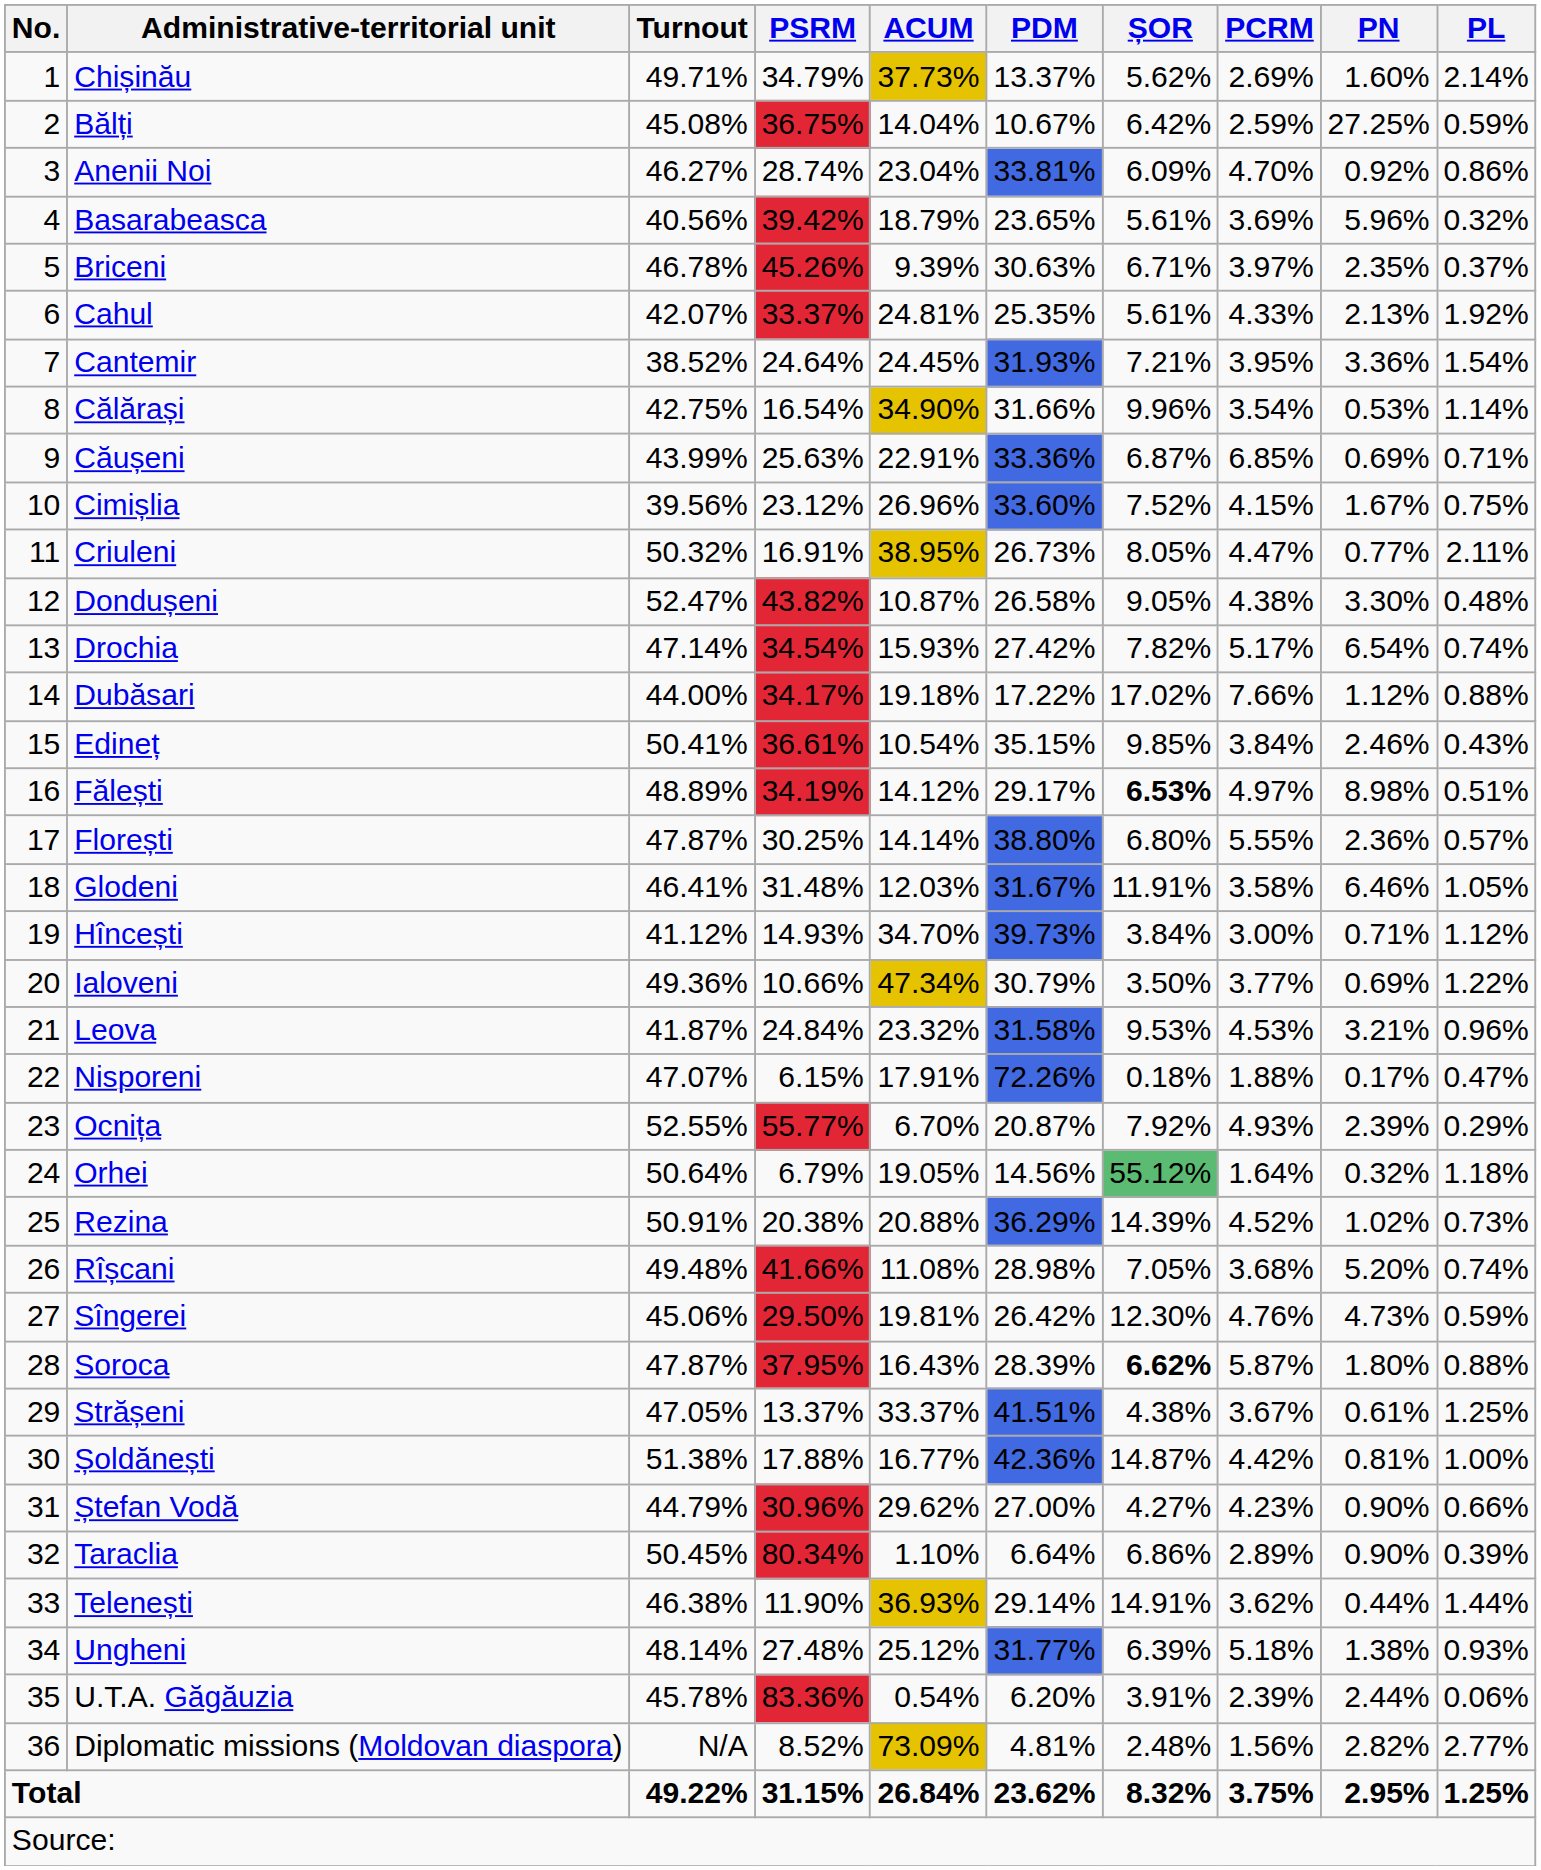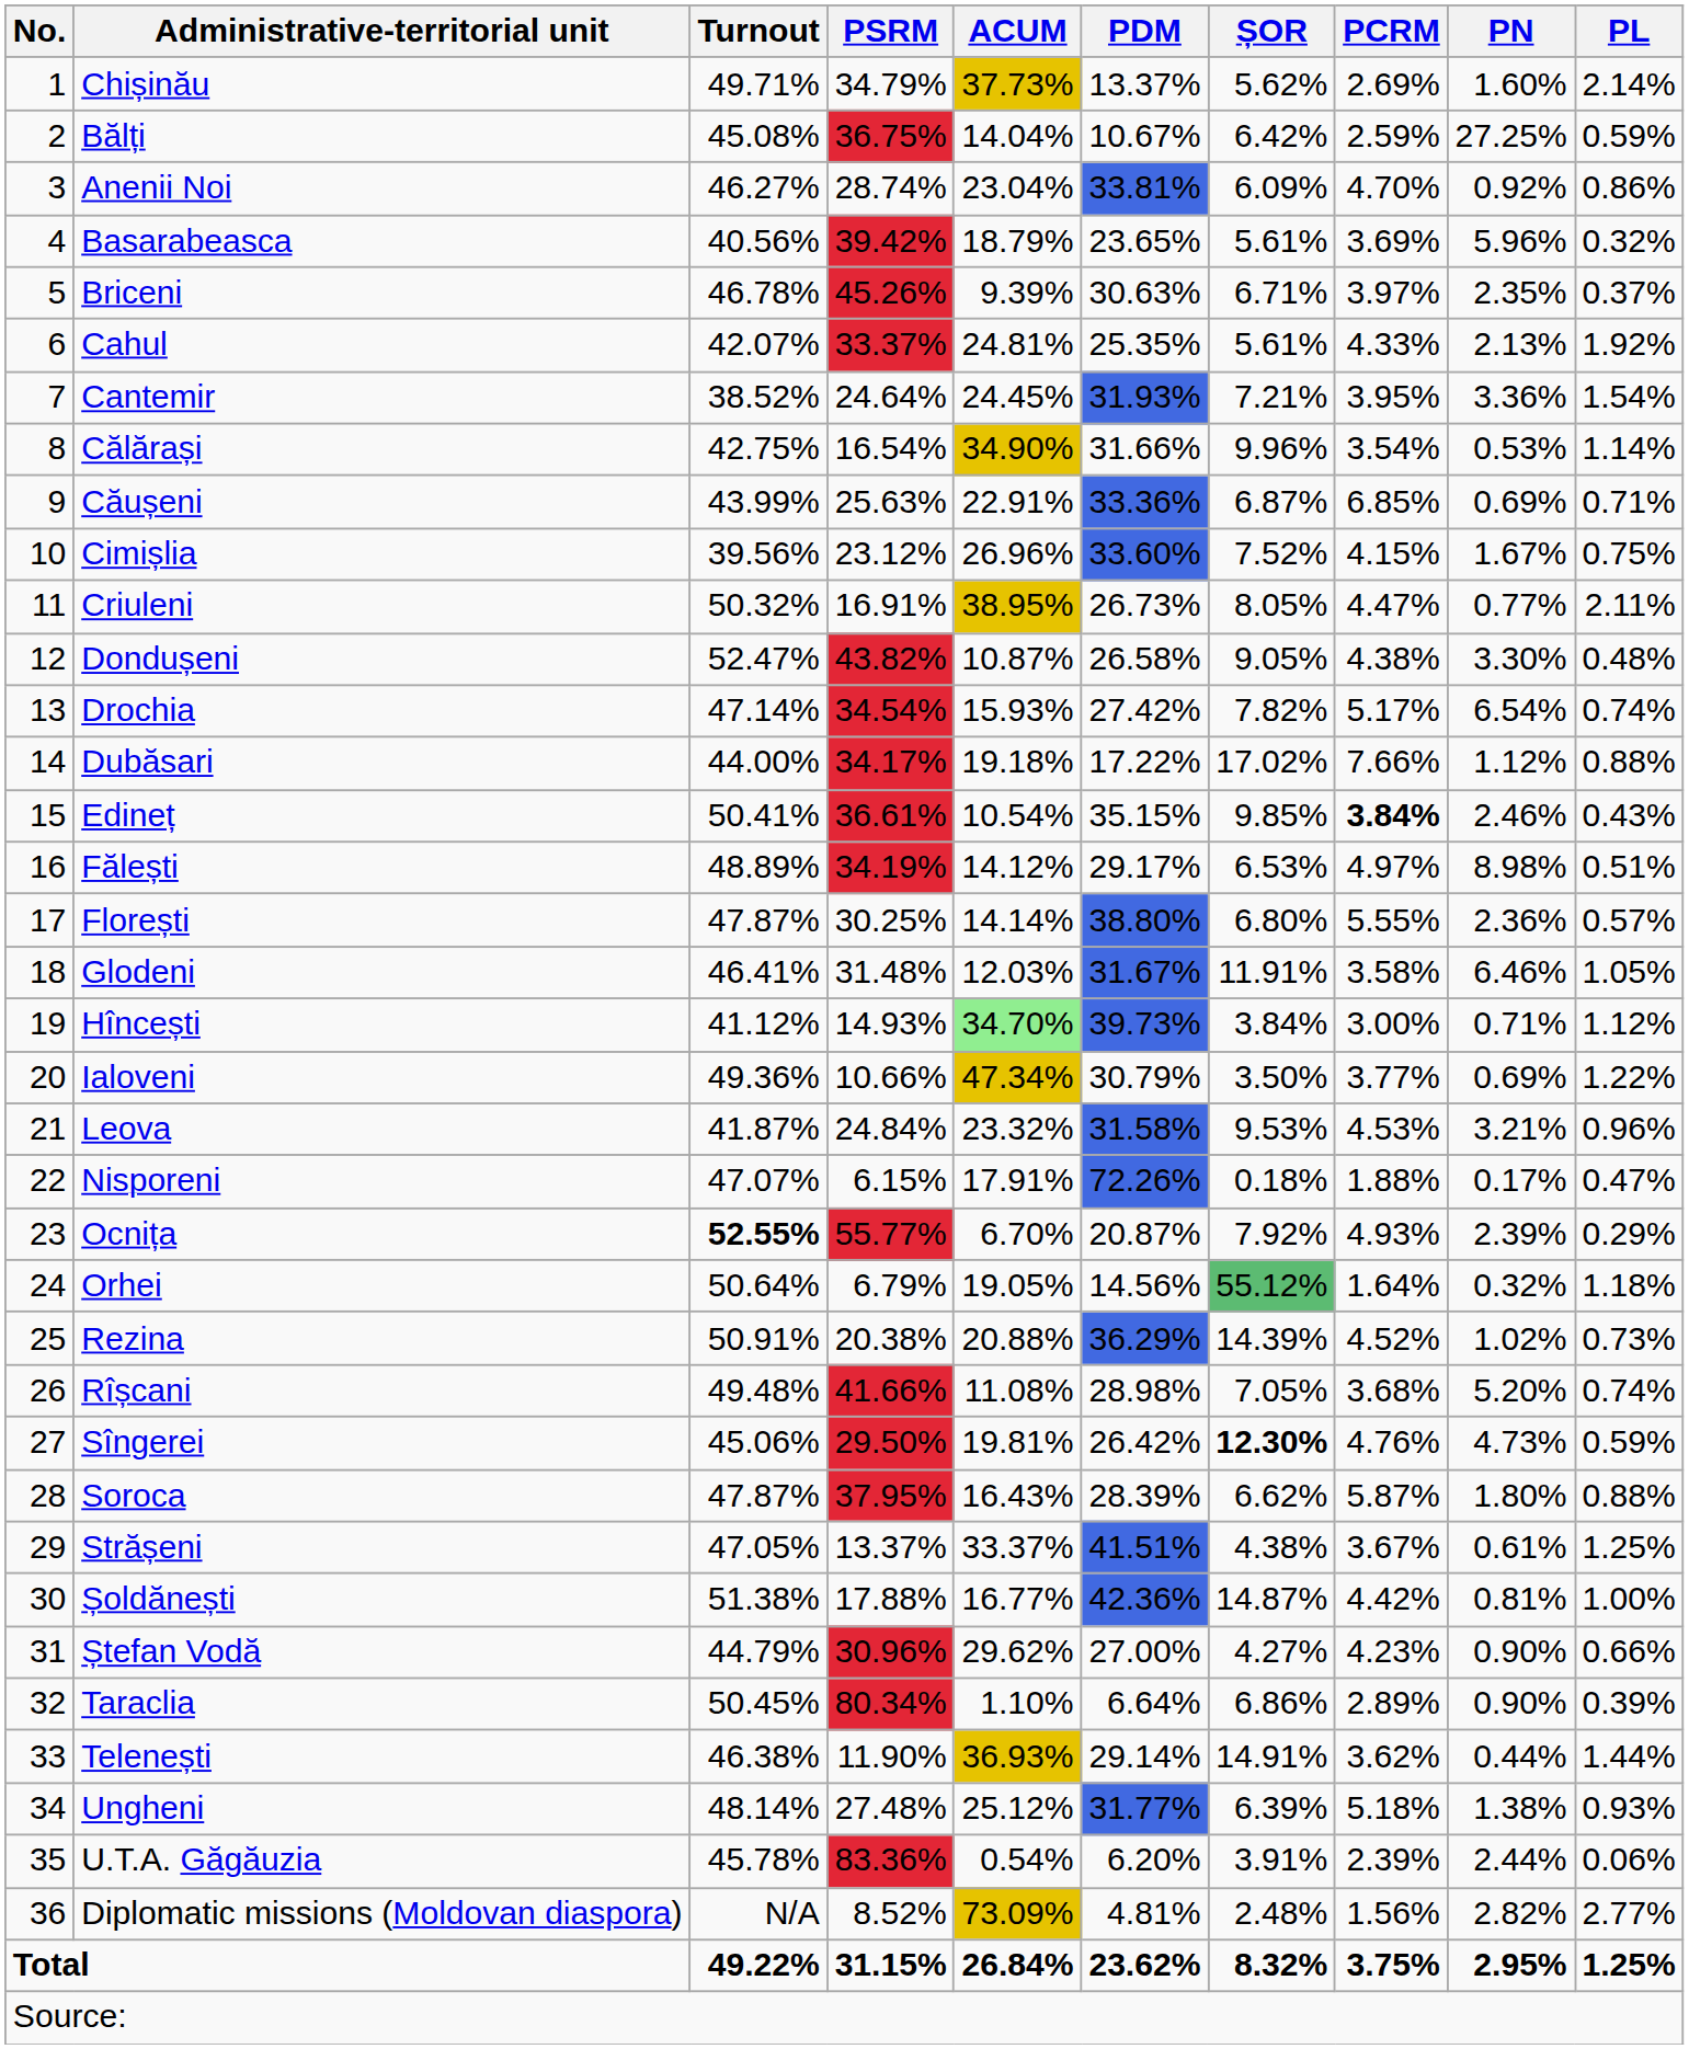Edineț | PCRM: normal -> bold
Fălești | ȘOR: bold -> normal
Hîncești | ACUM: no background -> lightgreen background
Ocnița | Turnout: normal -> bold
Sîngerei | ȘOR: normal -> bold
Soroca | ȘOR: bold -> normal
